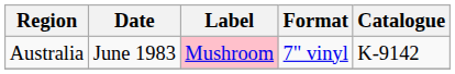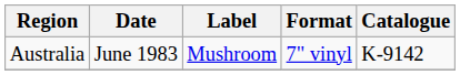Australia | Label: pink background -> no background
